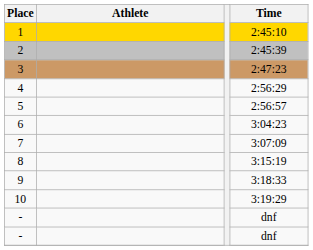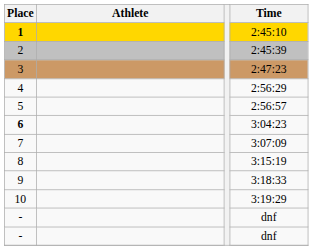1 | Place: normal -> bold
6 | Place: normal -> bold
